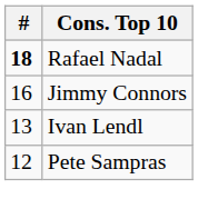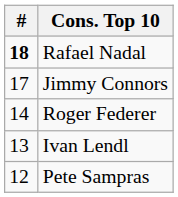Jimmy Connors | #: 16 -> 17
+ row: 14 | Roger Federer
